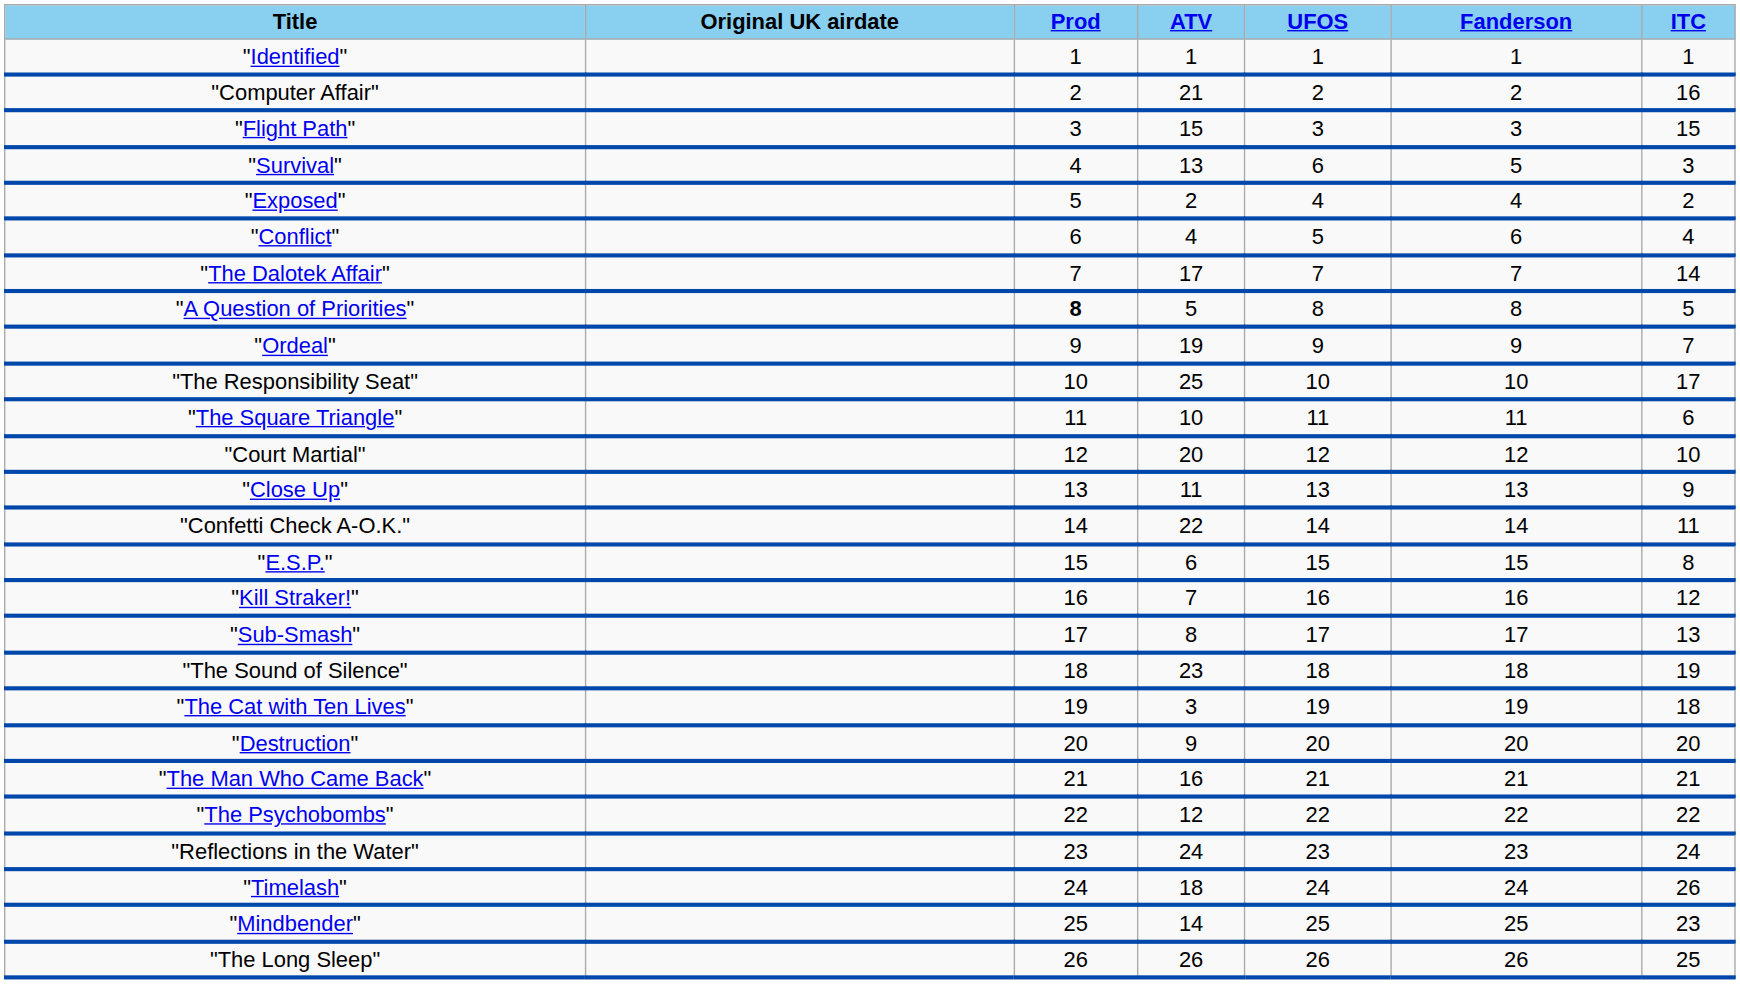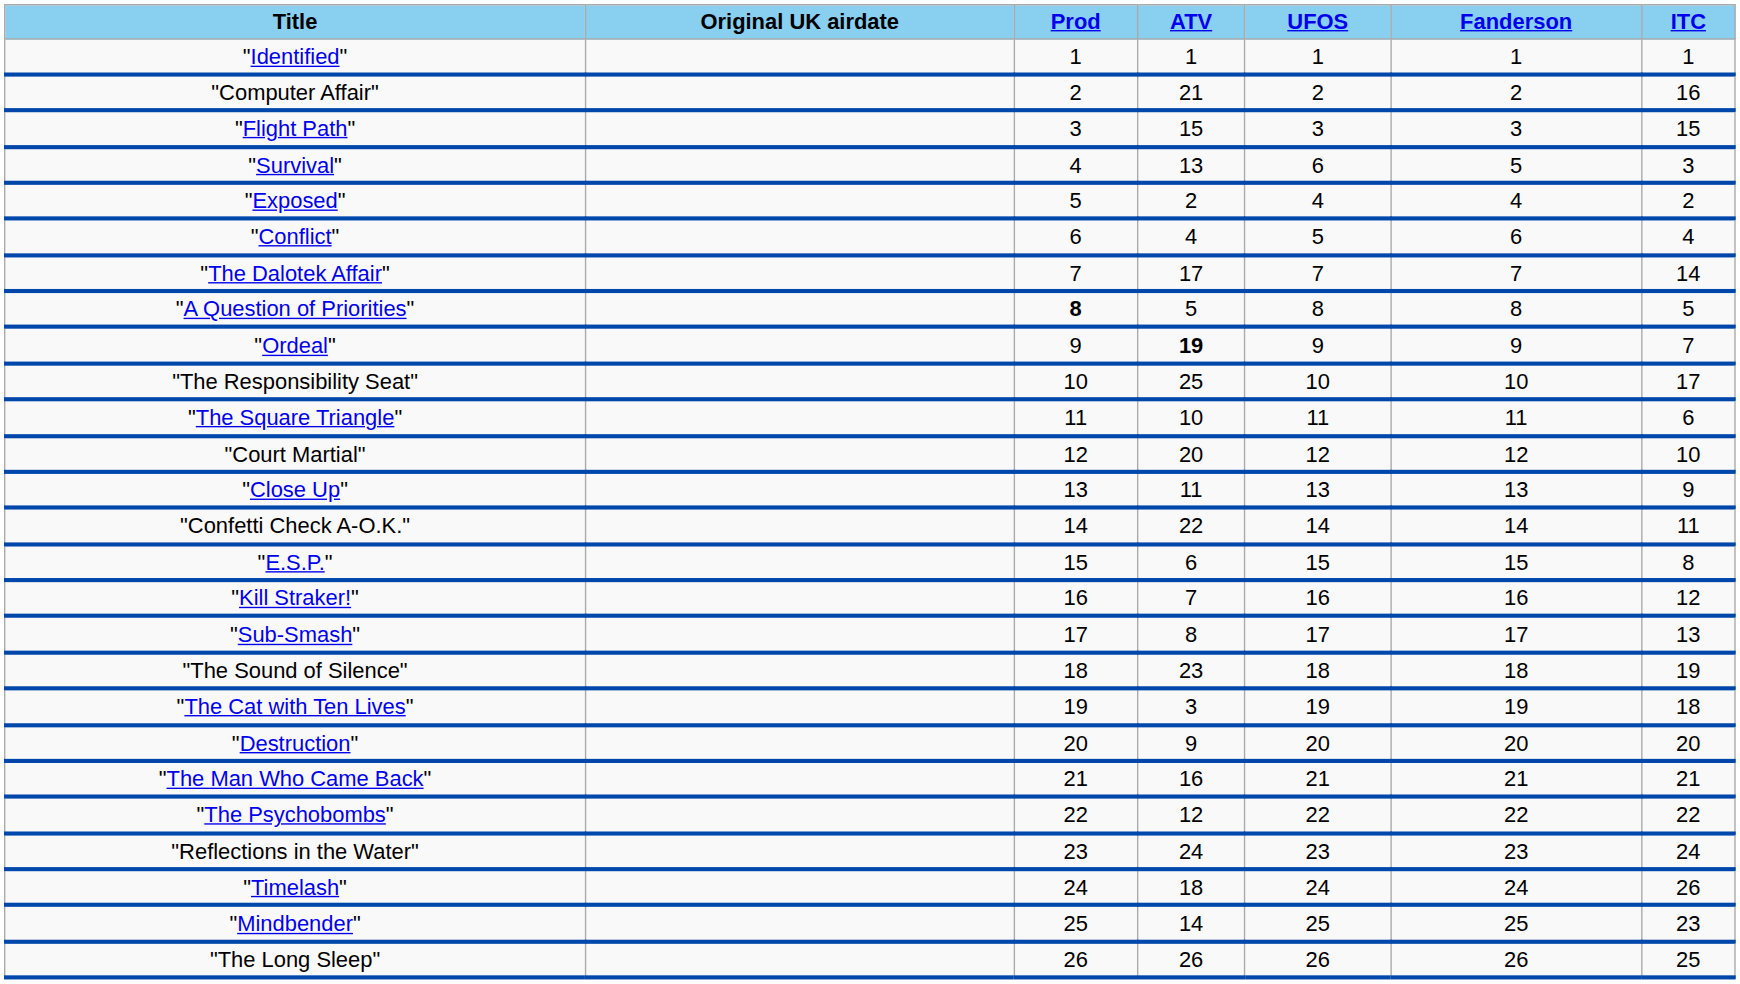"Ordeal" | ATV: normal -> bold
